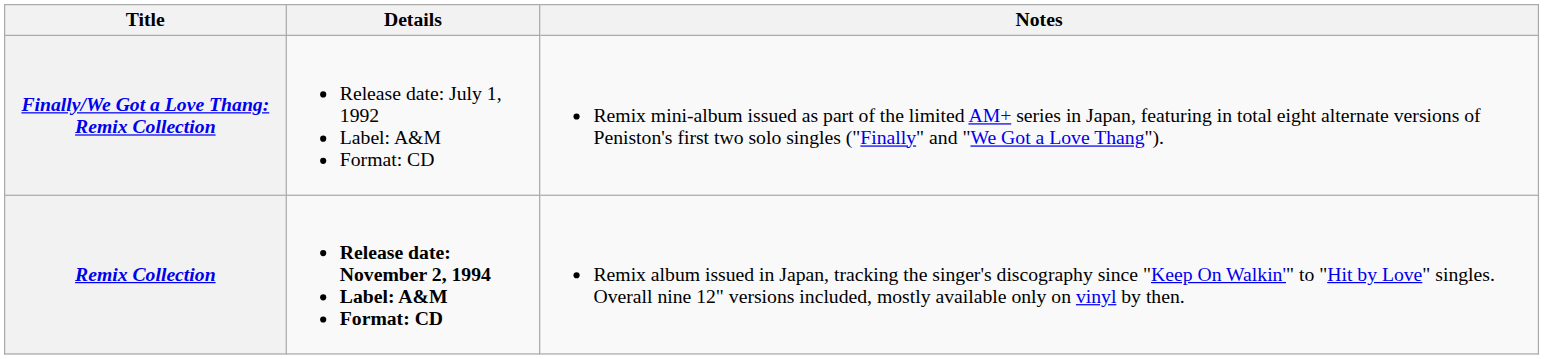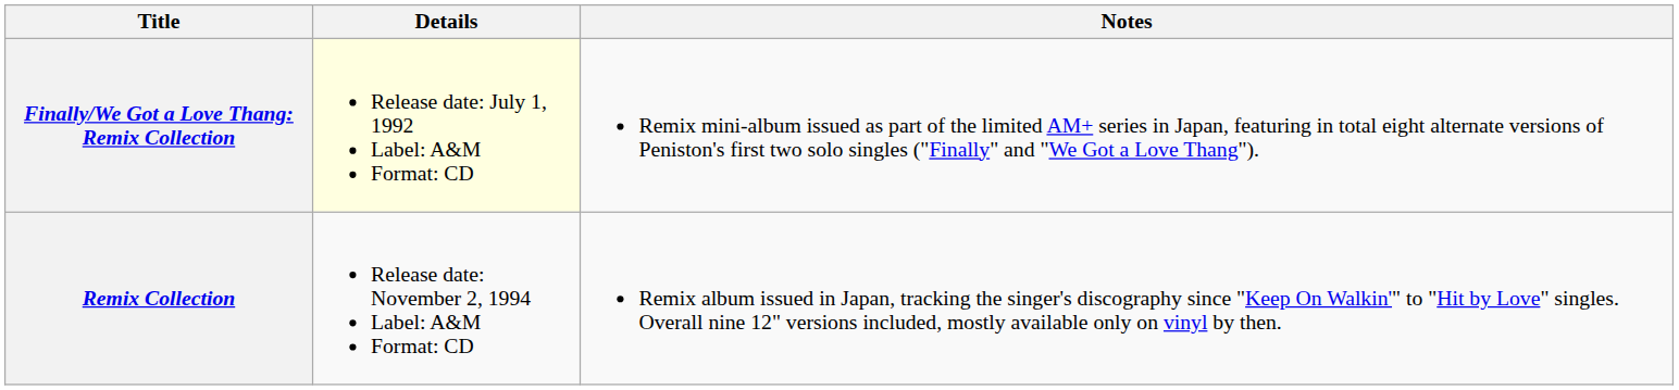row 2 | Details: no background -> lightyellow background
row 3 | Details: bold -> normal
